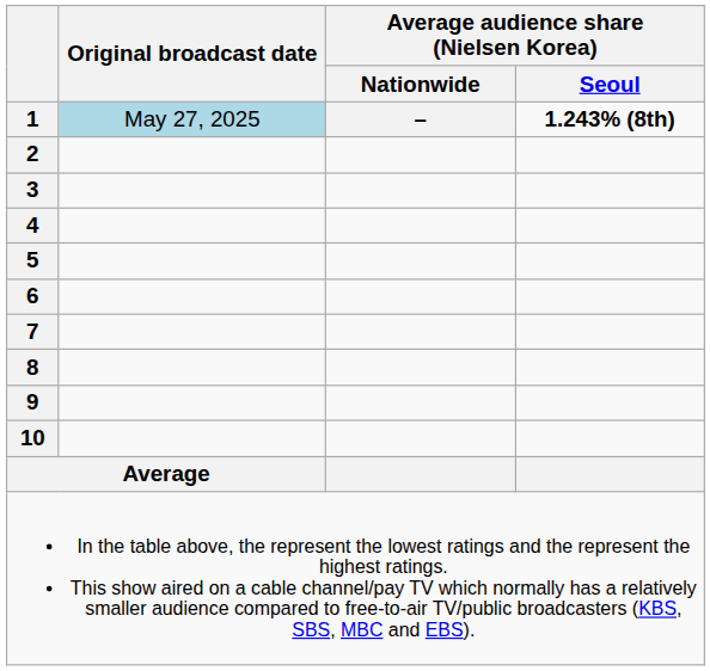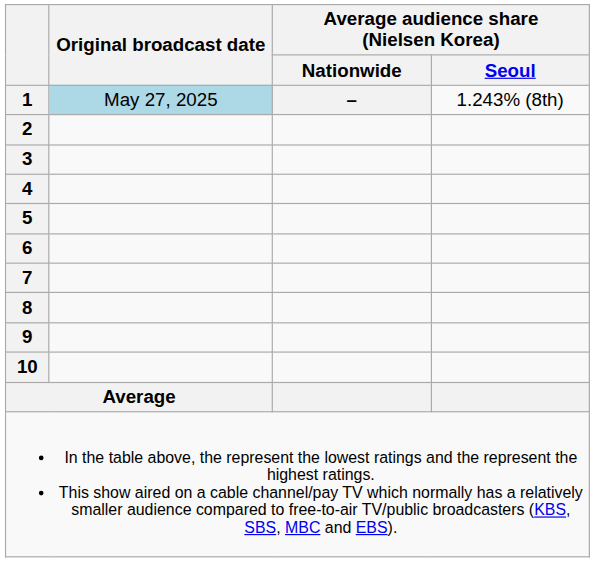1 | Average audience share (Nielsen Korea) / Seoul: bold -> normal
